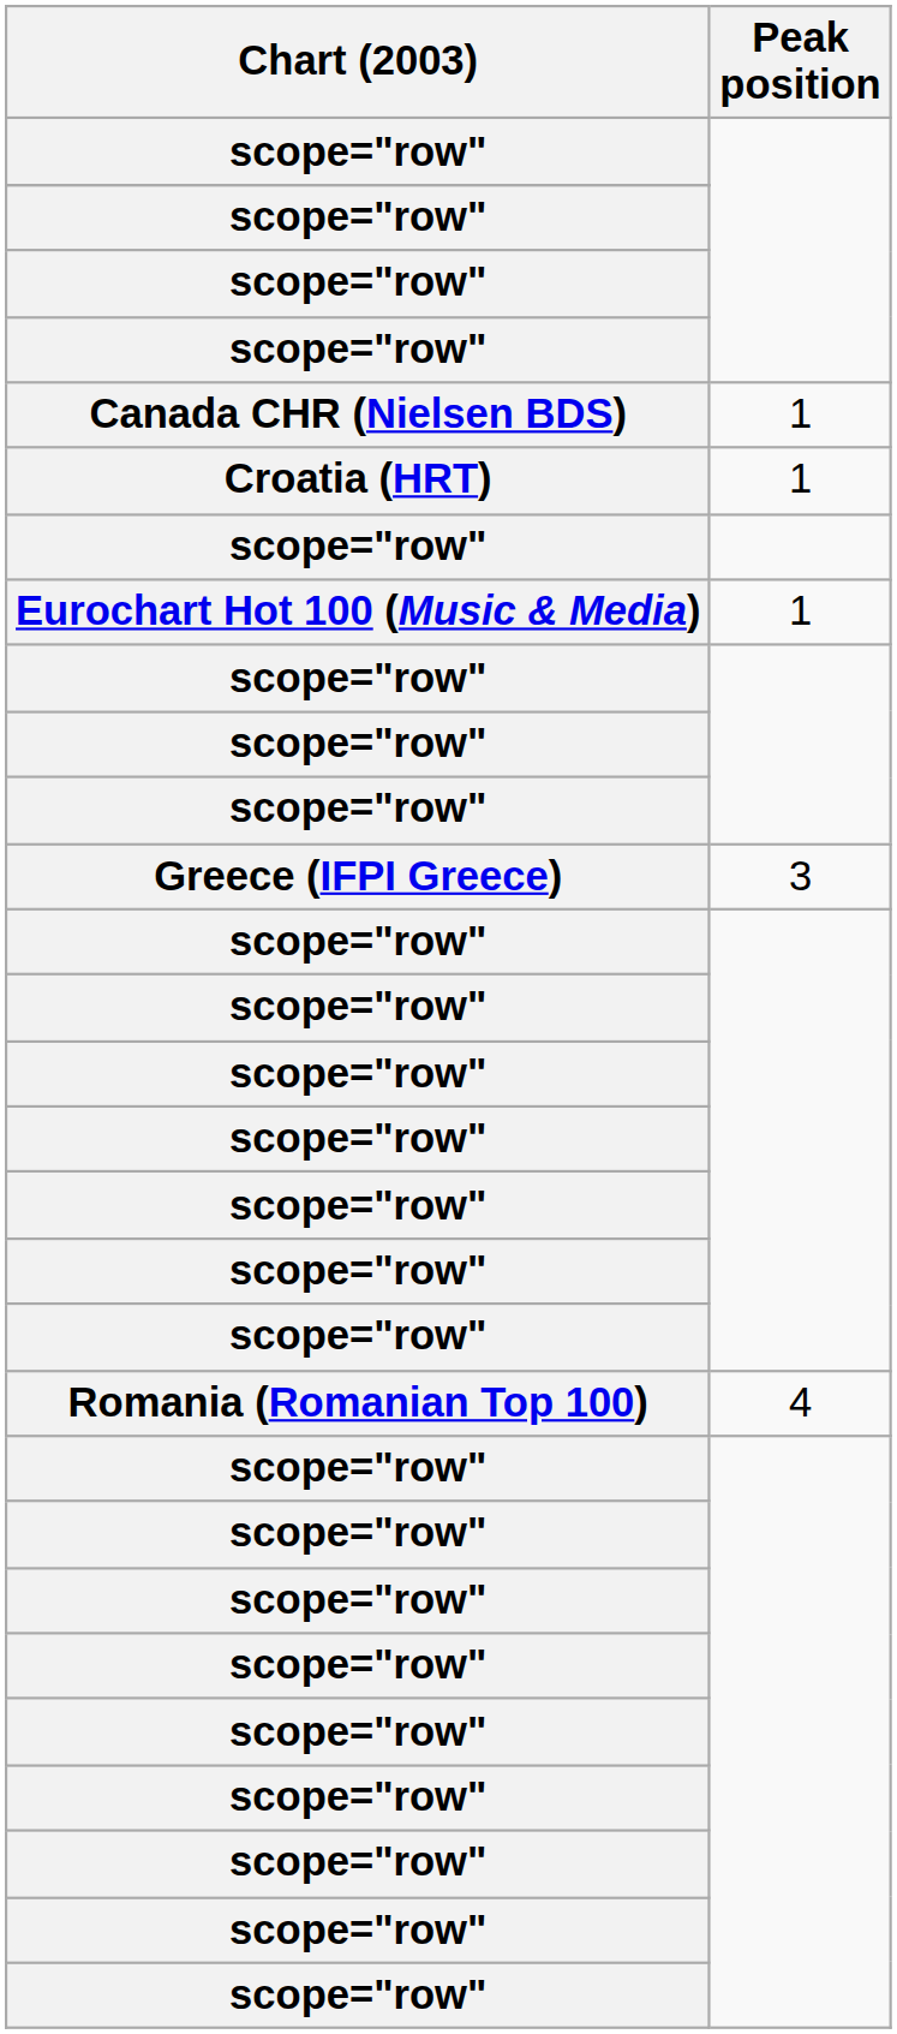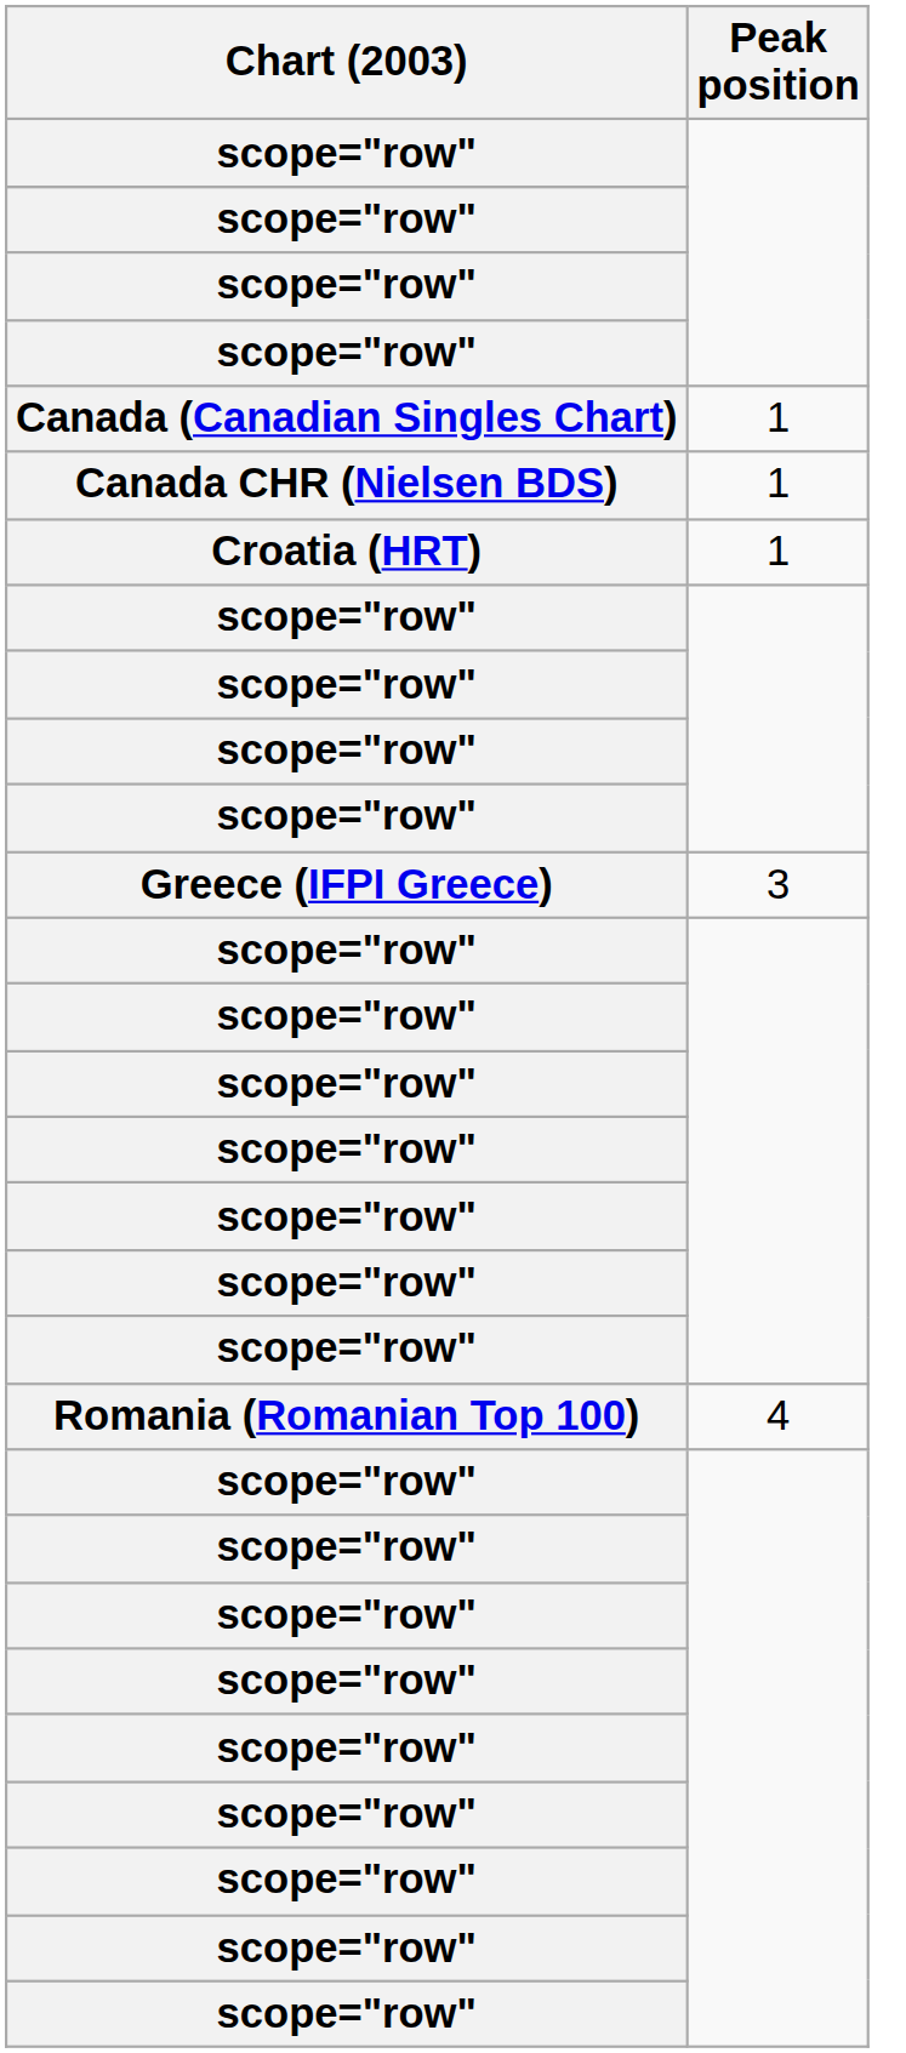+ row: Canada (Canadian Singles Chart) | 1
- row: Eurochart Hot 100 (Music & Media) | 1
